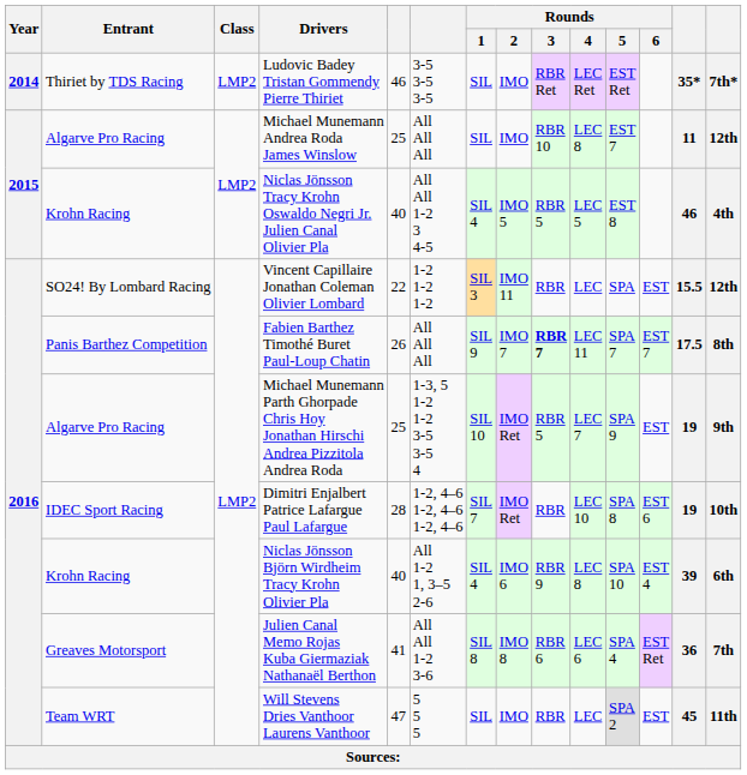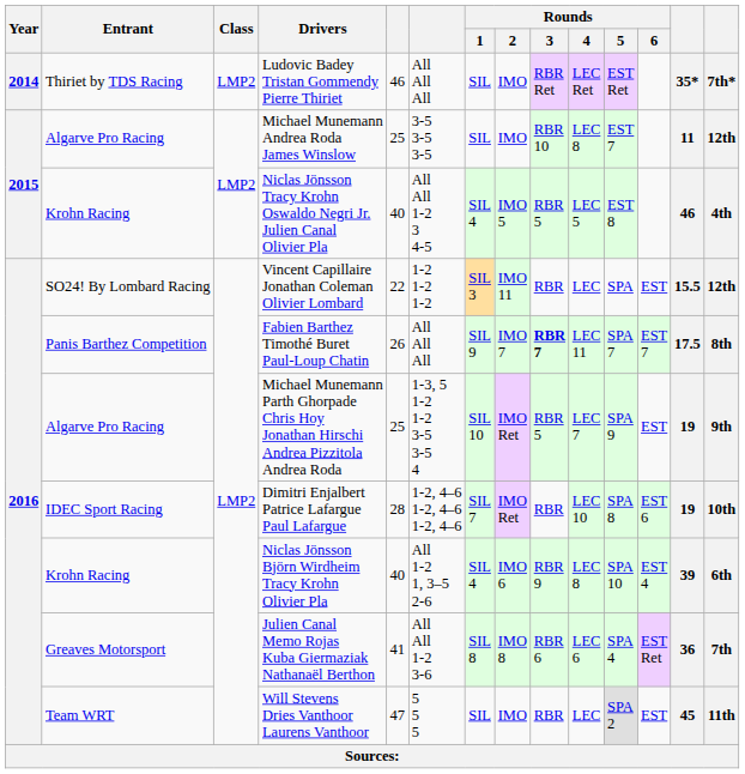Ludovic Badey Tristan Gommendy Pierre Thiriet | column 6: 3-5 3-5 3-5 -> All All All
Michael Munemann Andrea Roda James Winslow | column 6: All All All -> 3-5 3-5 3-5
